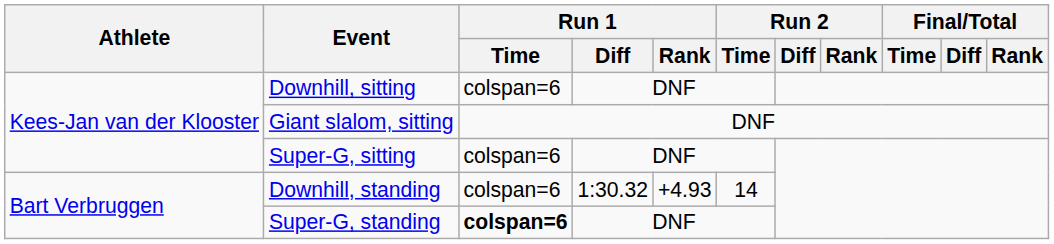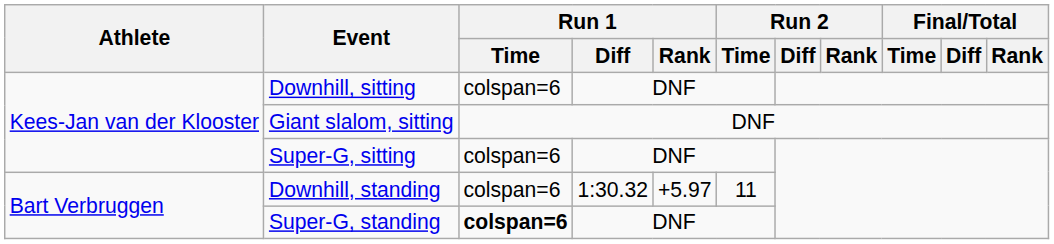Downhill, standing | Run 1 / Rank: +4.93 -> +5.97
Downhill, standing | Run 2 / Time: 14 -> 11
